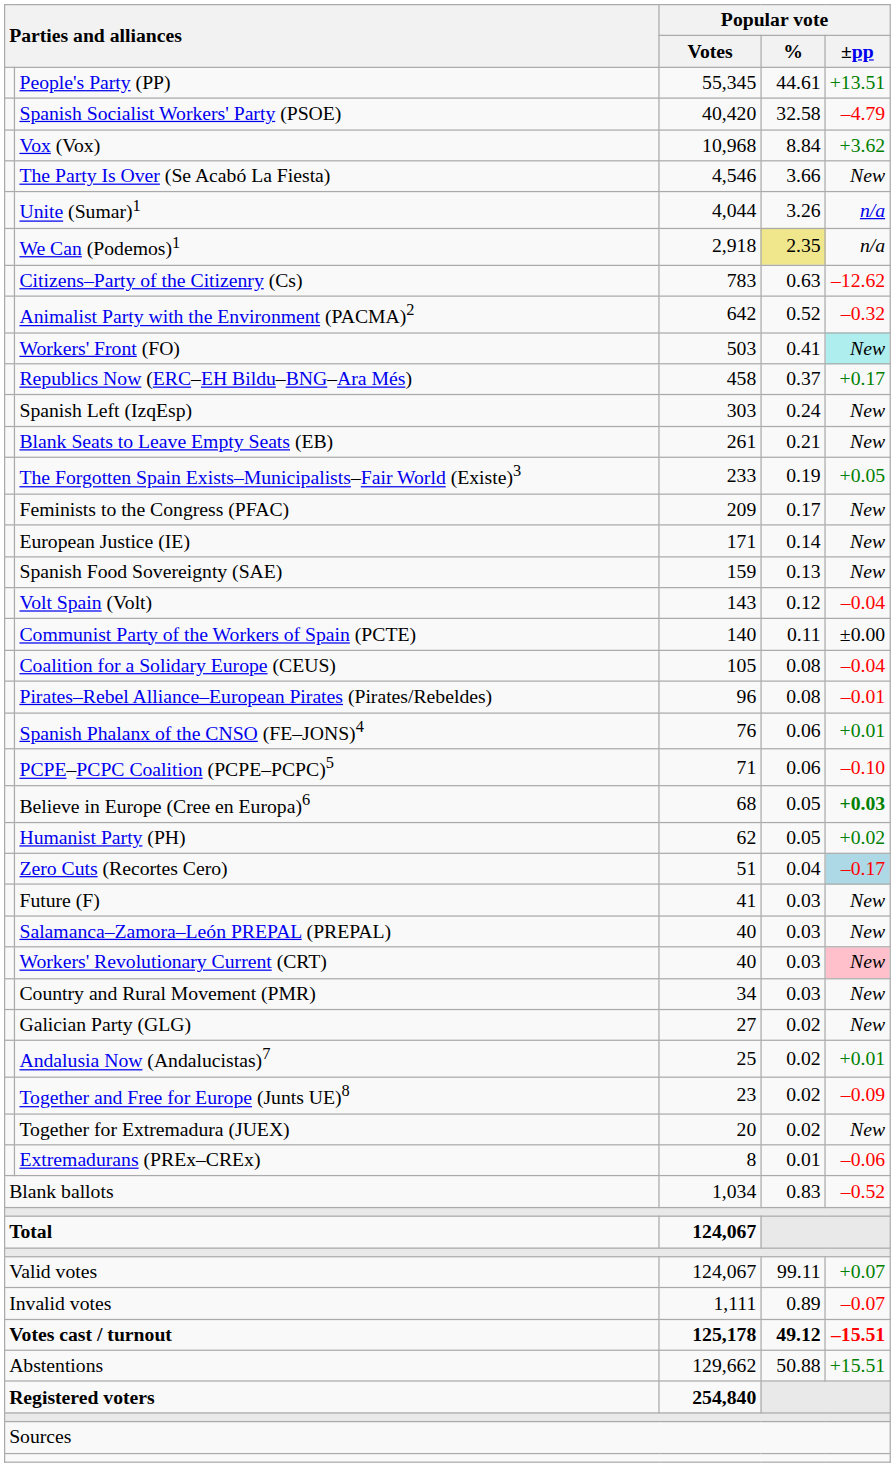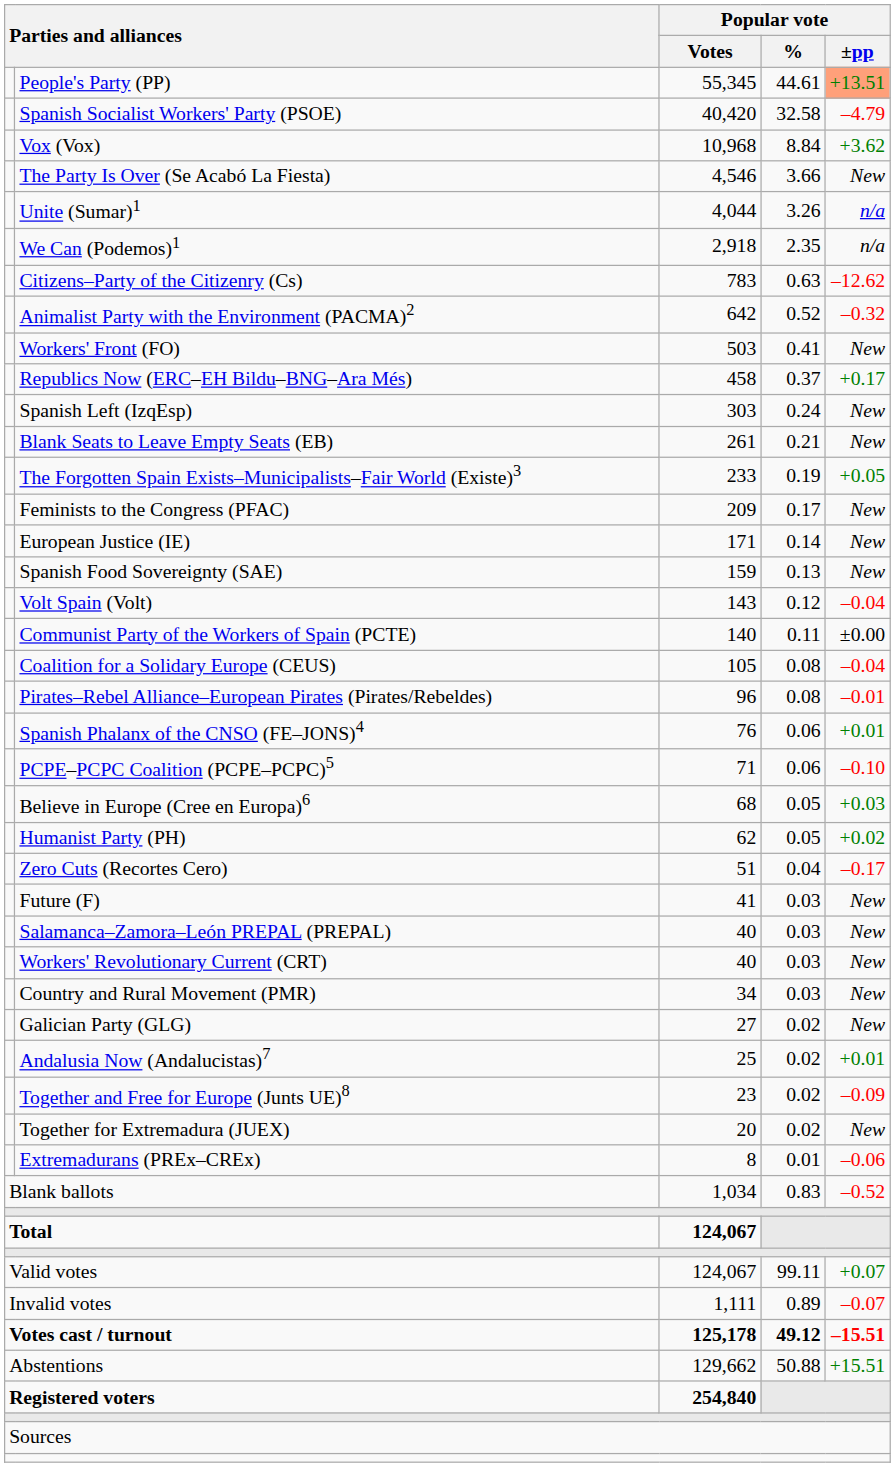People's Party (PP) | Popular vote / ±pp: no background -> lightsalmon background
We Can (Podemos)1 | Popular vote / %: khaki background -> no background
Workers' Front (FO) | Popular vote / ±pp: paleturquoise background -> no background
Believe in Europe (Cree en Europa)6 | Popular vote / ±pp: bold -> normal
Zero Cuts (Recortes Cero) | Popular vote / ±pp: lightblue background -> no background
Workers' Revolutionary Current (CRT) | Popular vote / ±pp: pink background -> no background
